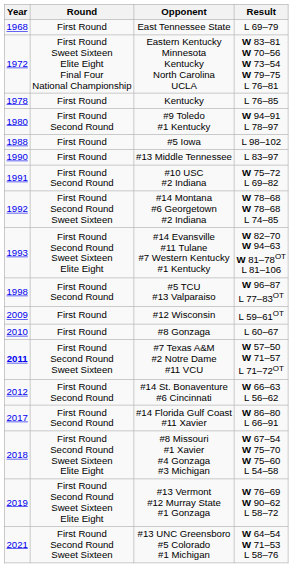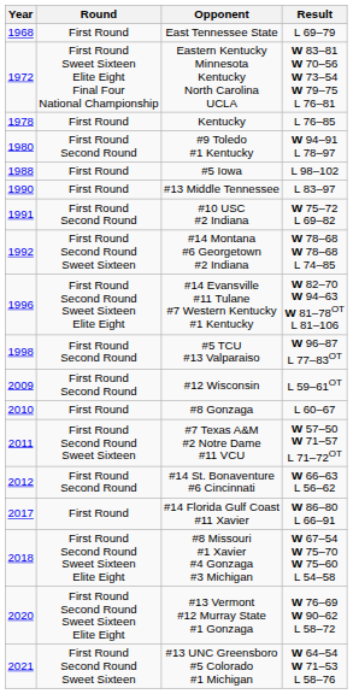#14 Evansville #11 Tulane #7 Western Kentucky #1 Kentucky | Year: 1993 -> 1996
#12 Wisconsin | Round: First Round -> First Round Second Round
#7 Texas A&M #2 Notre Dame #11 VCU | Year: bold -> normal
#14 Florida Gulf Coast #11 Xavier | Round: First Round Second Round -> First Round
#13 Vermont #12 Murray State #1 Gonzaga | Year: 2019 -> 2020
